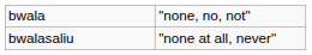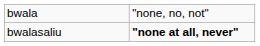row 2 | column 2: normal -> bold
